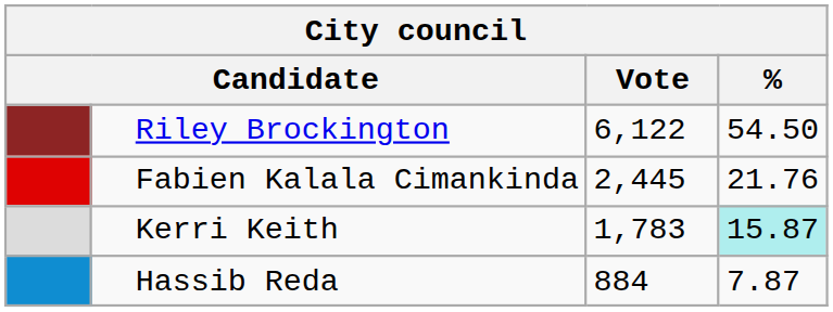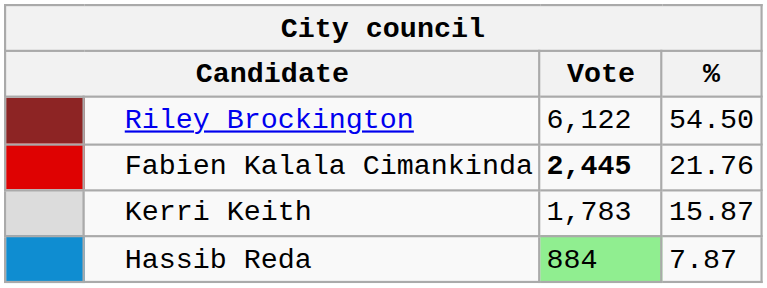Fabien Kalala Cimankinda | Vote: normal -> bold
Kerri Keith | %: paleturquoise background -> no background
Hassib Reda | Vote: no background -> lightgreen background
